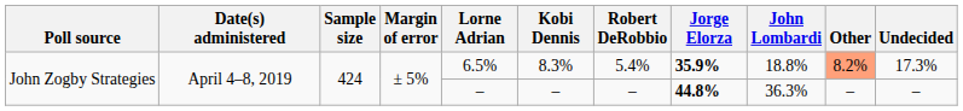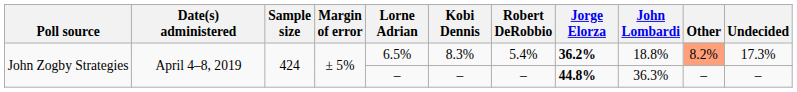row 2 | Jorge Elorza: 35.9% -> 36.2%
